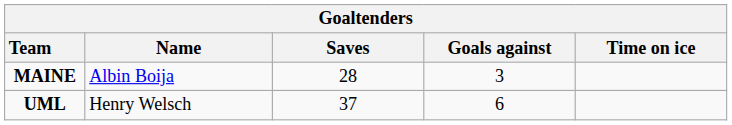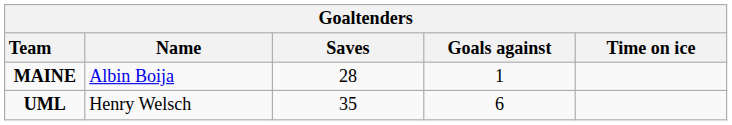MAINE | Goals against: 3 -> 1
UML | Saves: 37 -> 35
